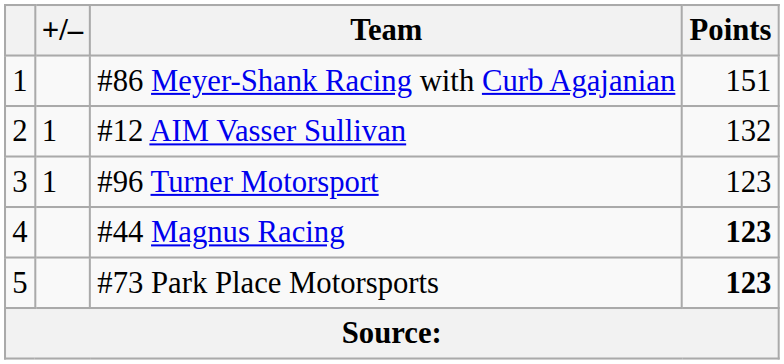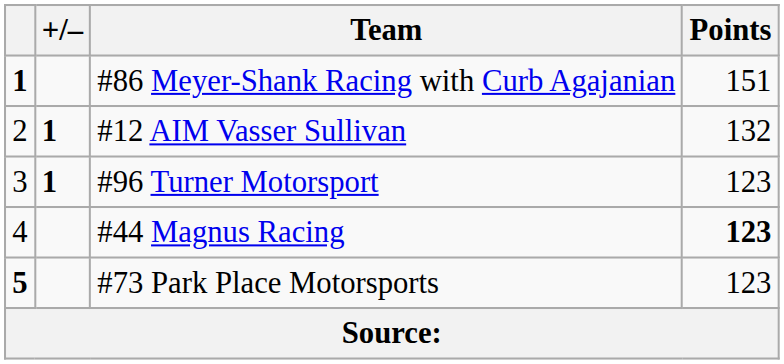#86 Meyer-Shank Racing with Curb Agajanian | column 1: normal -> bold
#12 AIM Vasser Sullivan | +/–: normal -> bold
#96 Turner Motorsport | +/–: normal -> bold
#73 Park Place Motorsports | column 1: normal -> bold
#73 Park Place Motorsports | Points: bold -> normal
